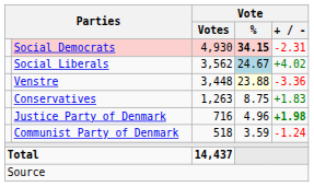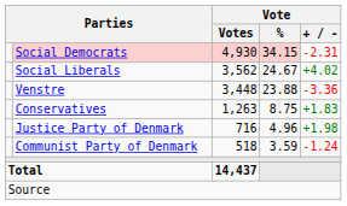Social Democrats | Vote / %: bold -> normal
Social Liberals | Vote / %: lightblue background -> no background
Venstre | Vote / %: lightyellow background -> no background
Justice Party of Denmark | Vote / + / -: bold -> normal
